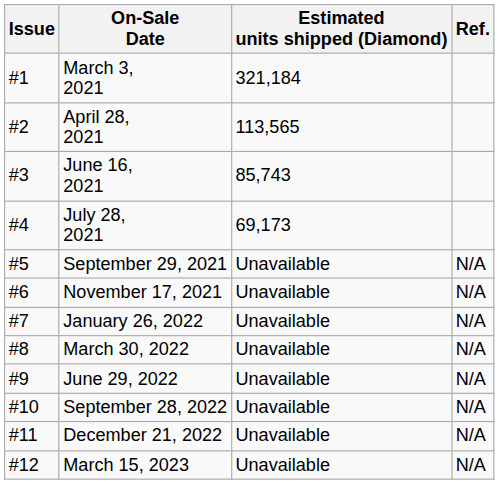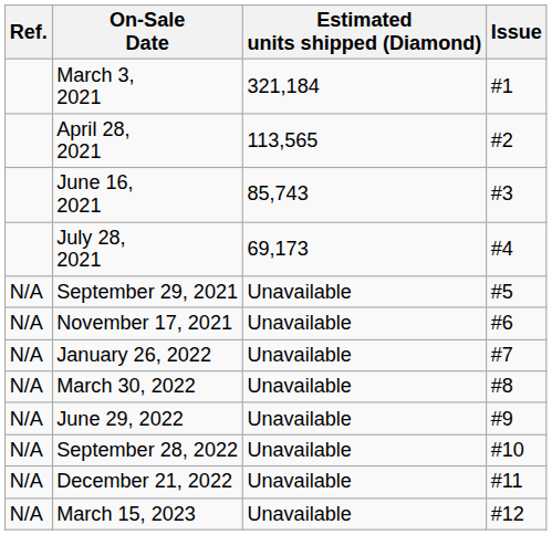columns swapped: Issue <-> Ref.
